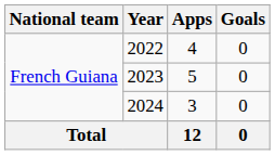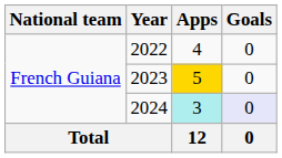2023 | Apps: no background -> gold background
2024 | Apps: no background -> paleturquoise background
2024 | Goals: no background -> lavender background
